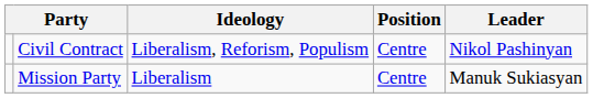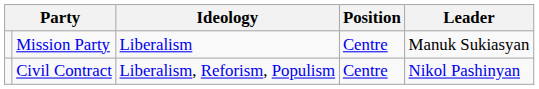rows swapped: Civil Contract <-> Mission Party
